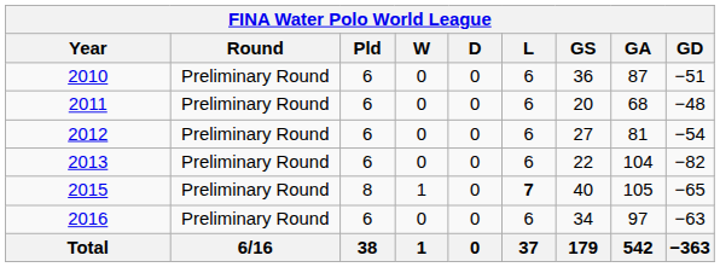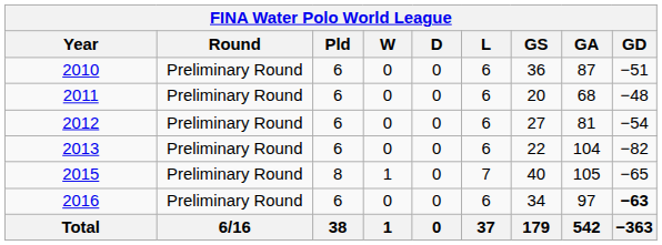2015 | L: bold -> normal
2016 | GD: normal -> bold
